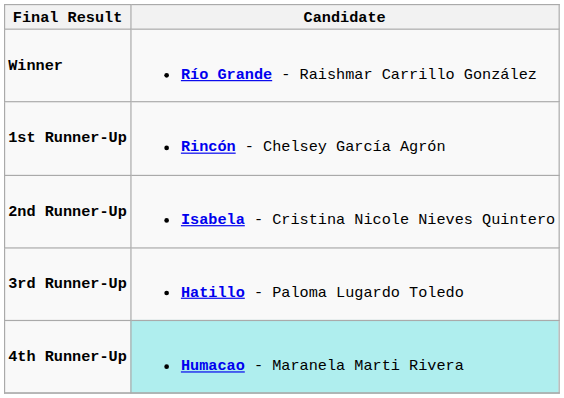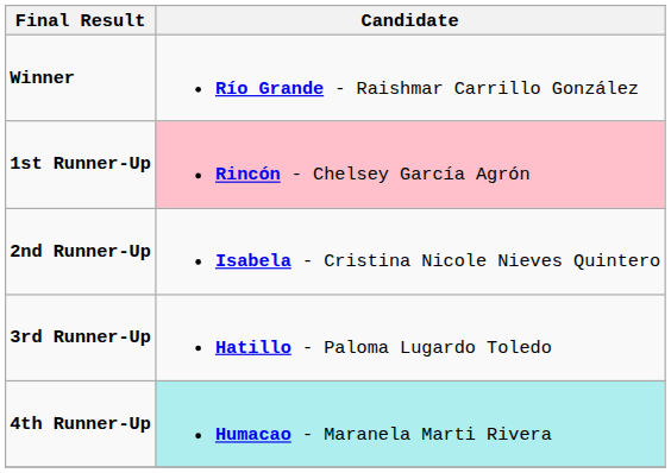1st Runner-Up | Candidate: no background -> pink background
